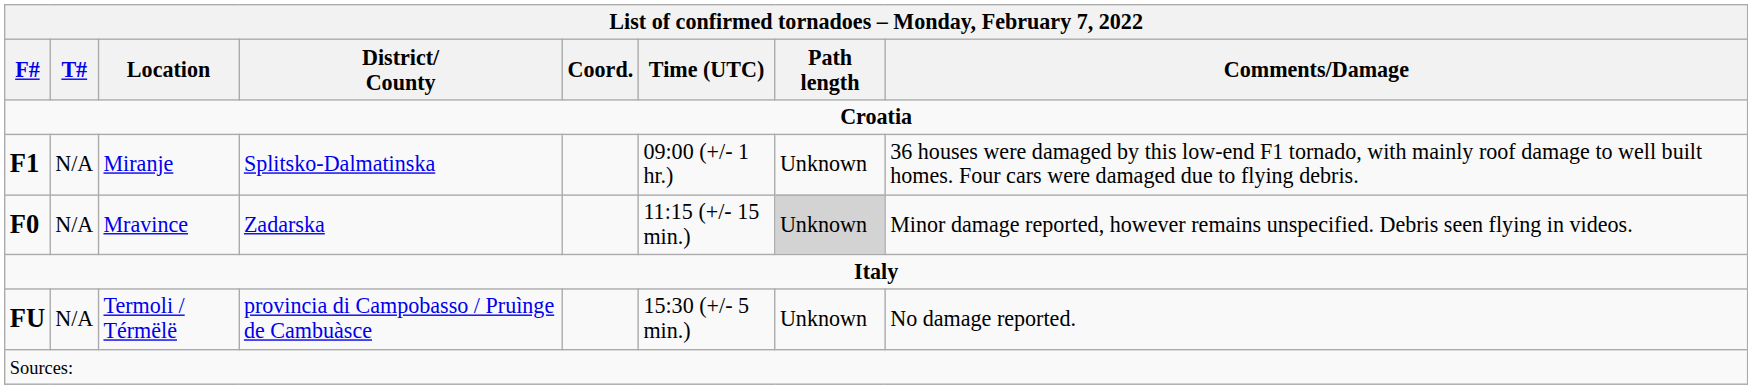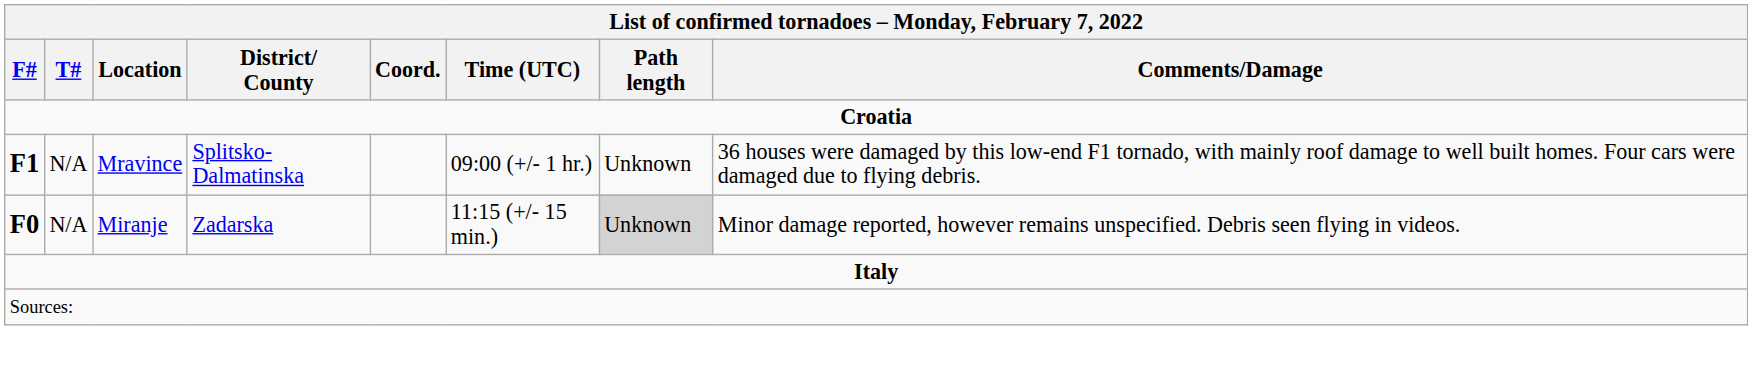F1 | Location: Miranje -> Mravince
F0 | Location: Mravince -> Miranje
- row: FU | N/A | Termoli / Térmëlë | provincia di Campobasso / Pruìnge de Cambuàsce | 15:30 (+/- 5 min.) | Unknown | No damage reported.
